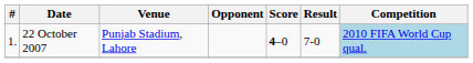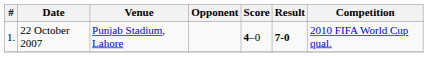22 October 2007 | Result: normal -> bold
22 October 2007 | Competition: lightblue background -> no background
